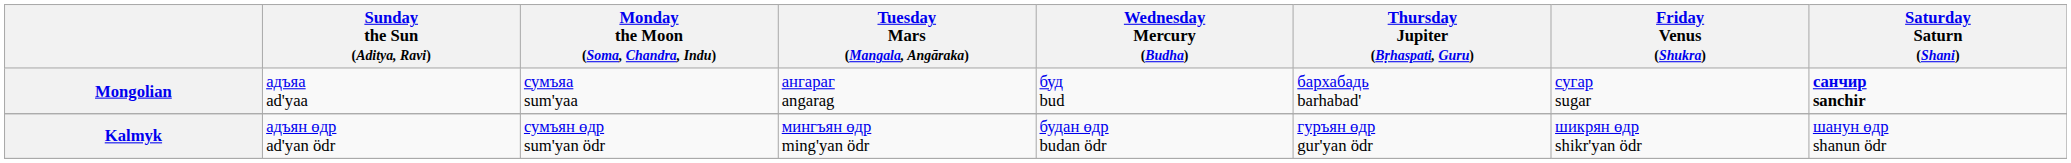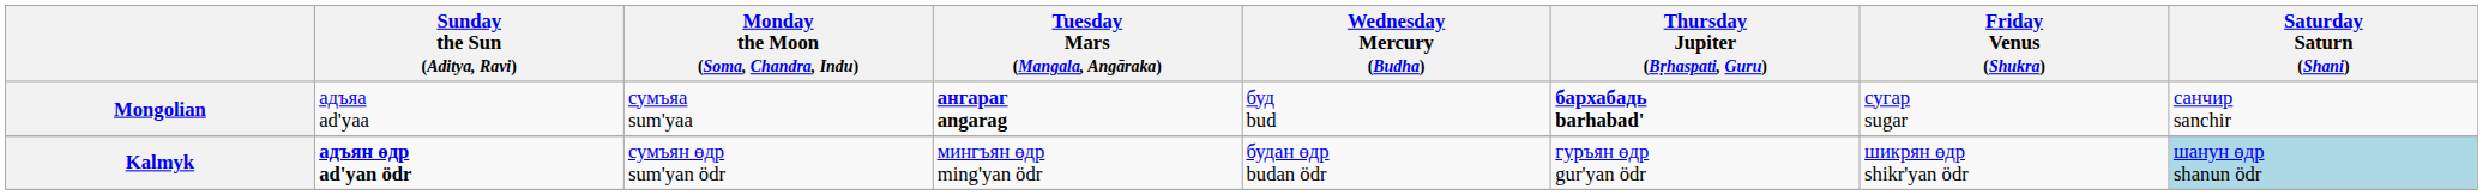row 2 | Tuesday Mars (Mangala, Angāraka): normal -> bold
row 2 | Thursday Jupiter (Bṛhaspati, Guru): normal -> bold
row 2 | Saturday Saturn (Shani): bold -> normal
row 3 | Sunday the Sun (Aditya, Ravi): normal -> bold
row 3 | Saturday Saturn (Shani): no background -> lightblue background
